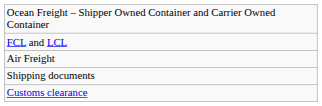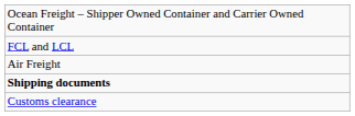row 4 | column 1: normal -> bold
